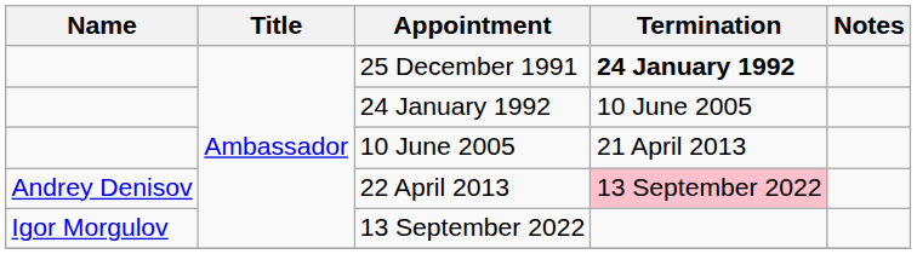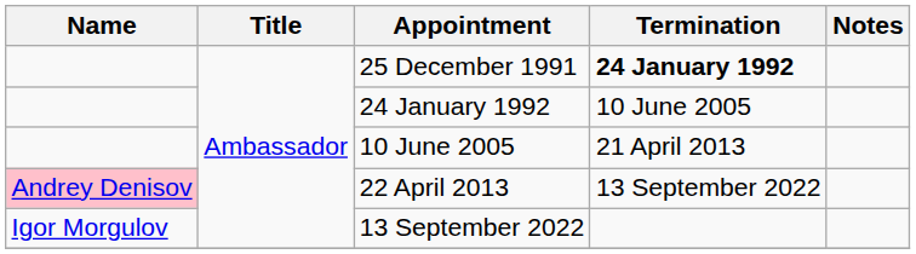22 April 2013 | Name: no background -> pink background
22 April 2013 | Termination: pink background -> no background
